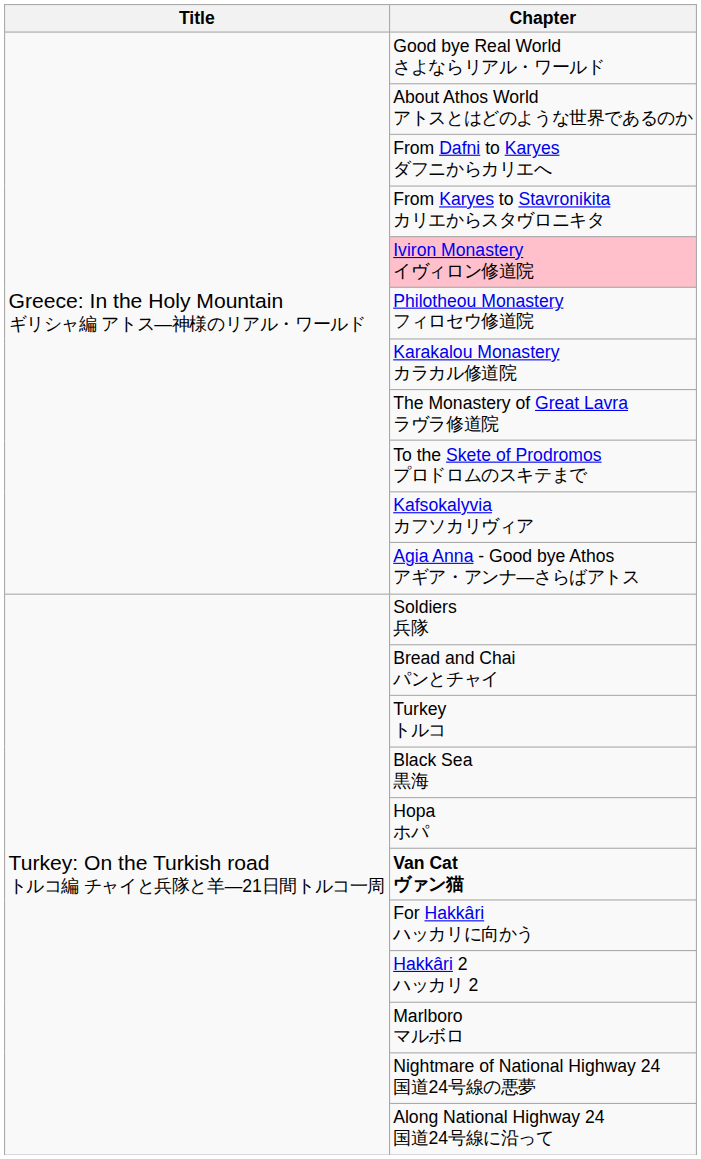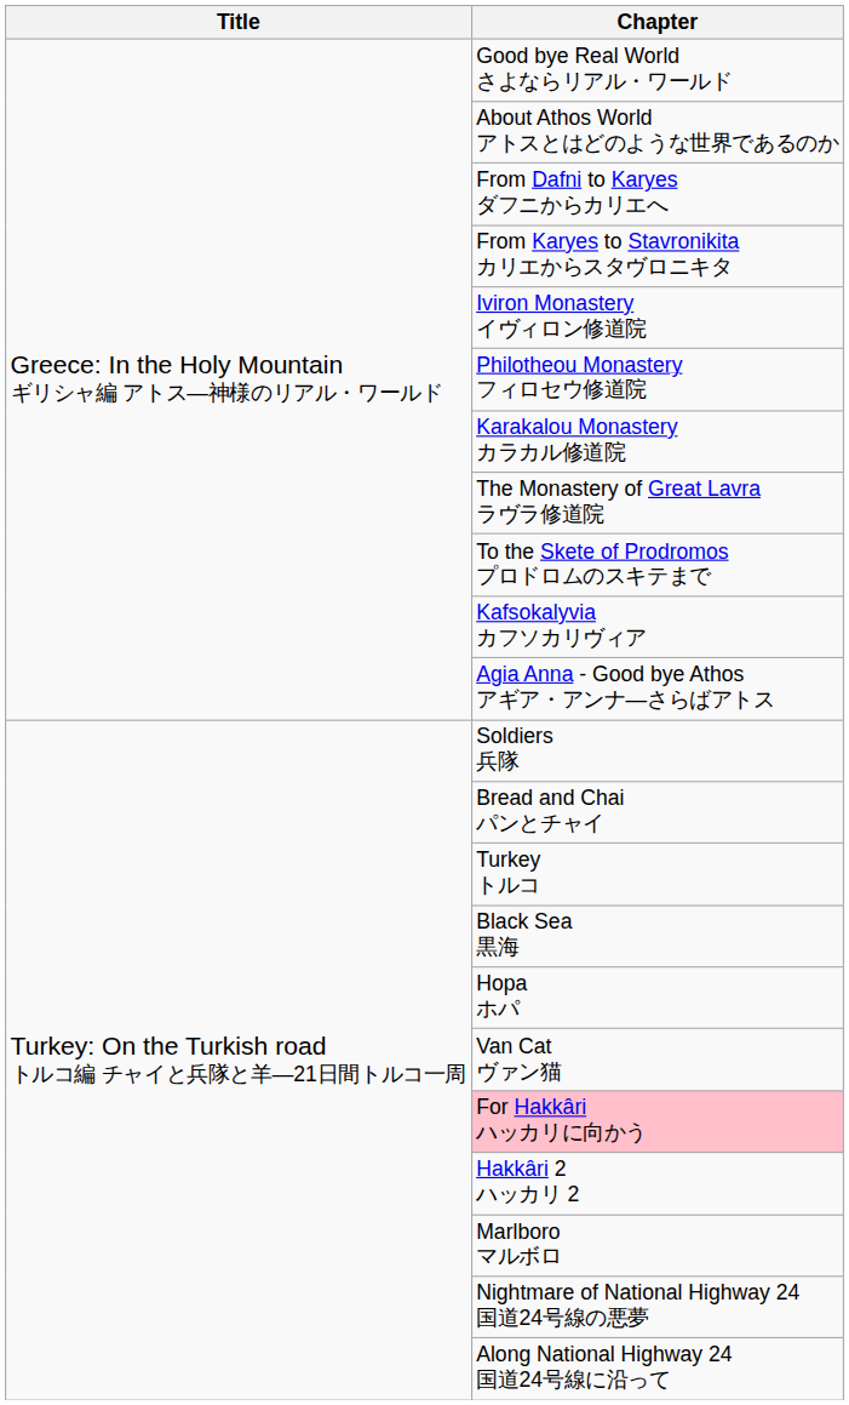Iviron Monastery イヴィロン修道院 | Chapter: pink background -> no background
Van Cat ヴァン猫 | Chapter: bold -> normal
For Hakkâri ハッカリに向かう | Chapter: no background -> pink background
